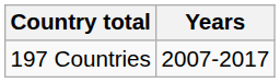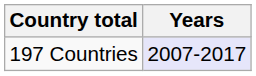197 Countries | Years: no background -> lavender background
